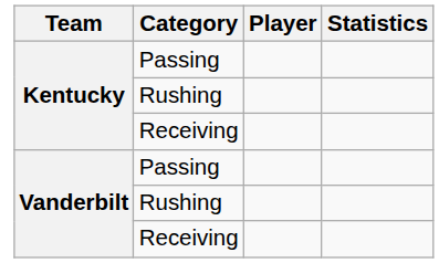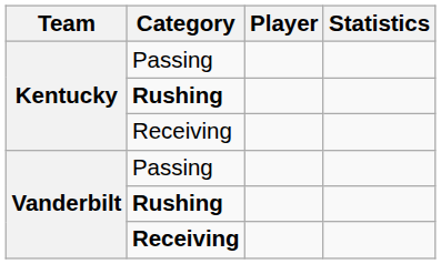Kentucky / Rushing | Category: normal -> bold
Vanderbilt / Rushing | Category: normal -> bold
Vanderbilt / Receiving | Category: normal -> bold
